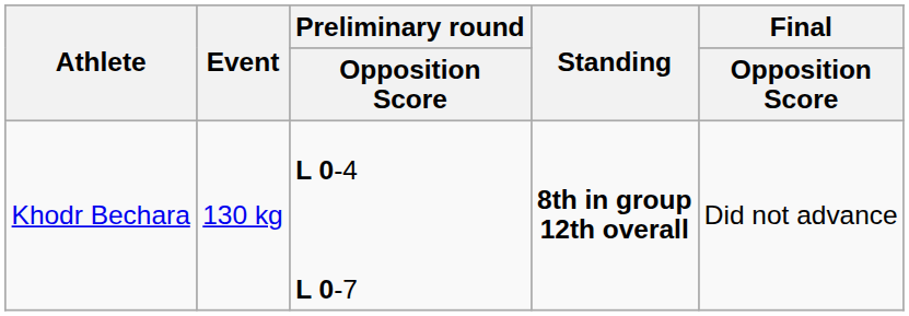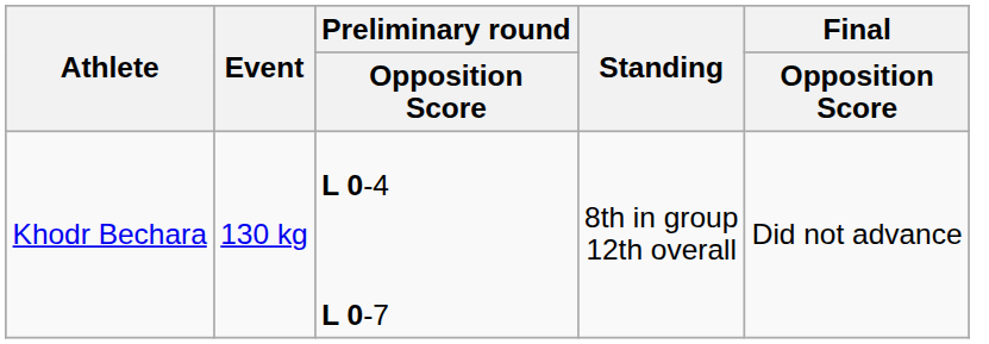Khodr Bechara | Standing: bold -> normal
